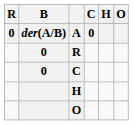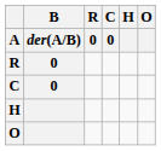columns swapped: A <-> R / 0
